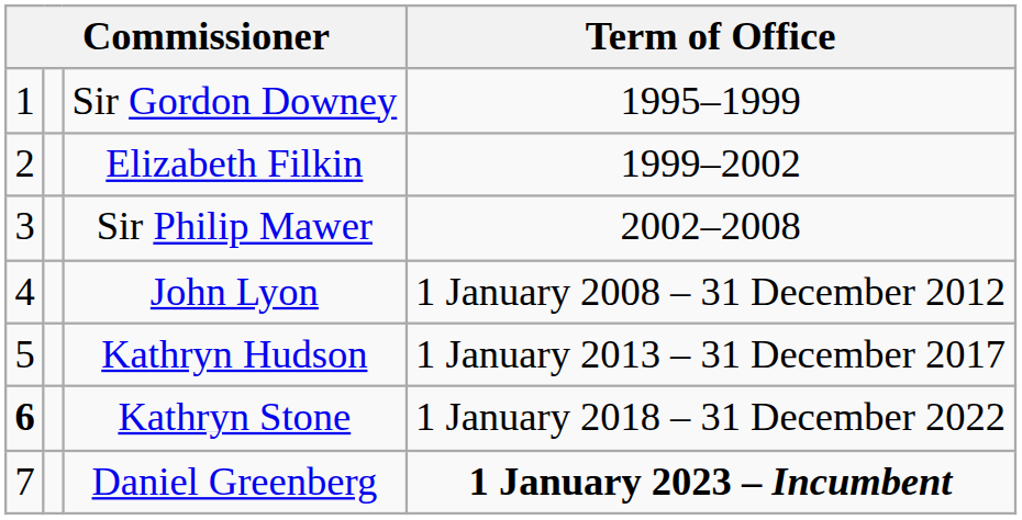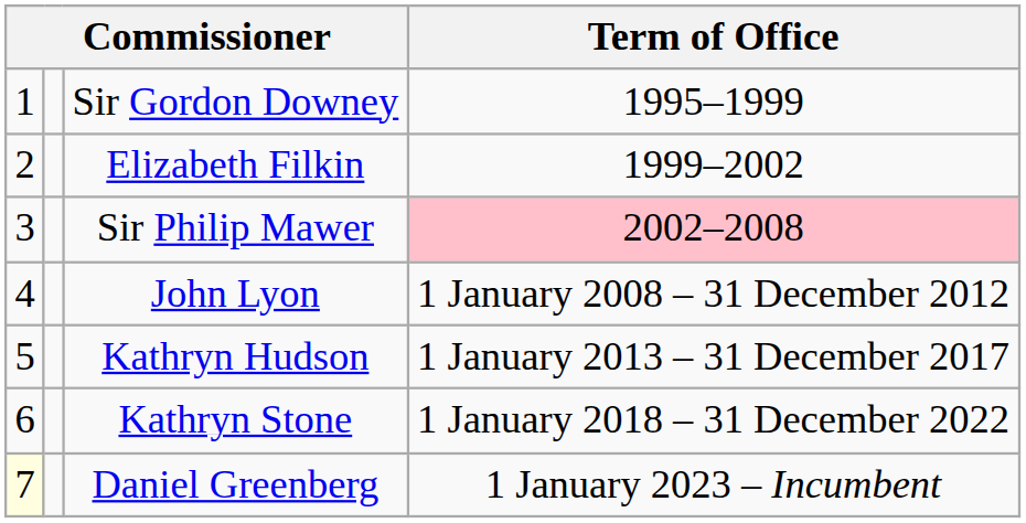Sir Philip Mawer | Term of Office: no background -> pink background
Kathryn Stone | column 1: bold -> normal
Daniel Greenberg | column 1: no background -> lightyellow background
Daniel Greenberg | Term of Office: bold -> normal
